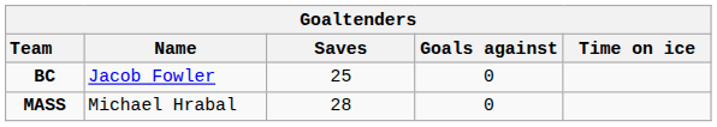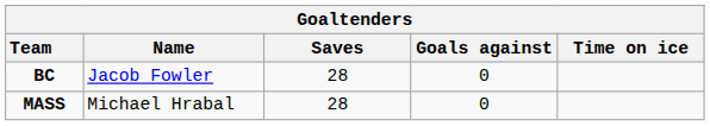BC | Saves: 25 -> 28
